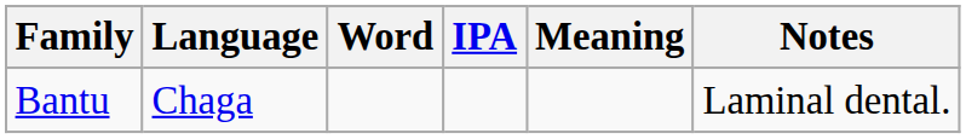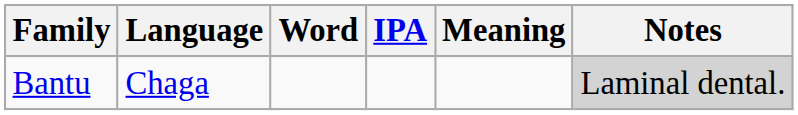Bantu | Notes: no background -> lightgrey background
